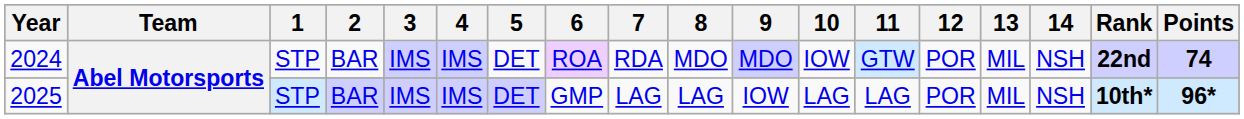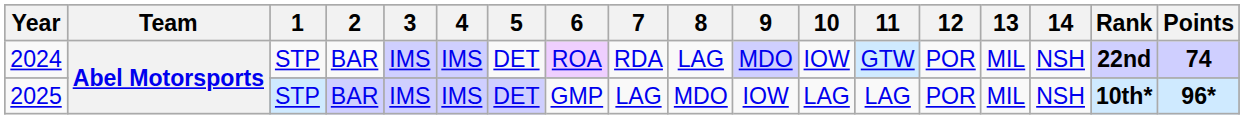2024 | 8: MDO -> LAG
2025 | 8: LAG -> MDO
